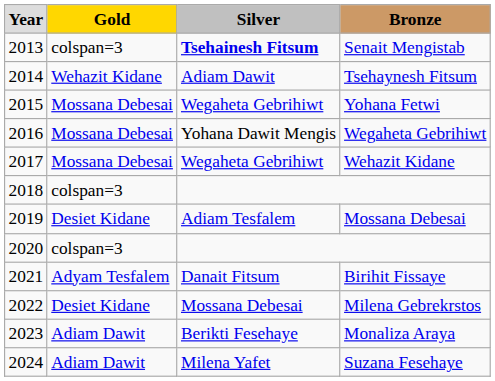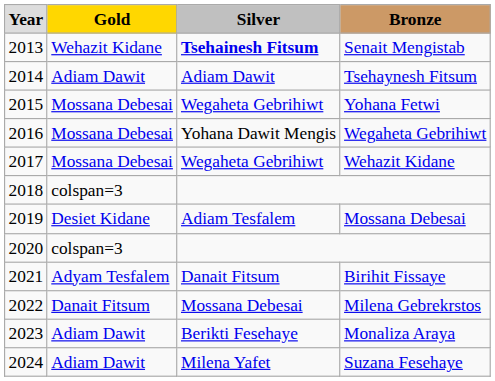Senait Mengistab | Gold: colspan=3 -> Wehazit Kidane
Tsehaynesh Fitsum | Gold: Wehazit Kidane -> Adiam Dawit
Milena Gebrekrstos | Gold: Desiet Kidane -> Danait Fitsum
